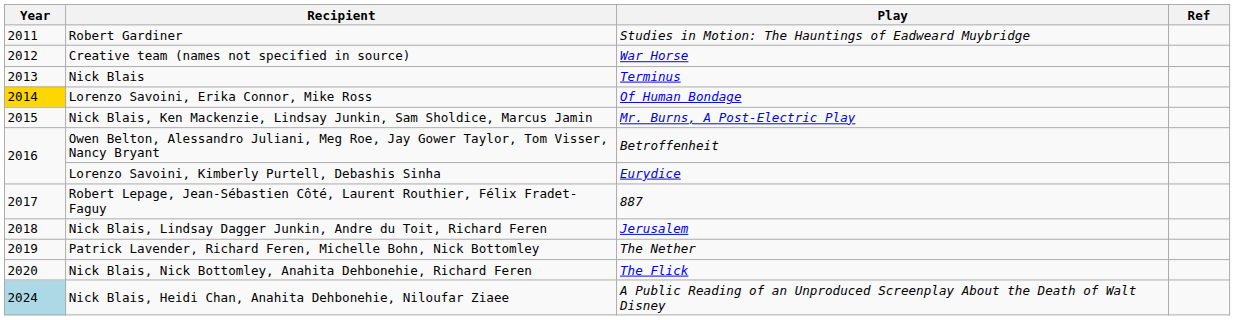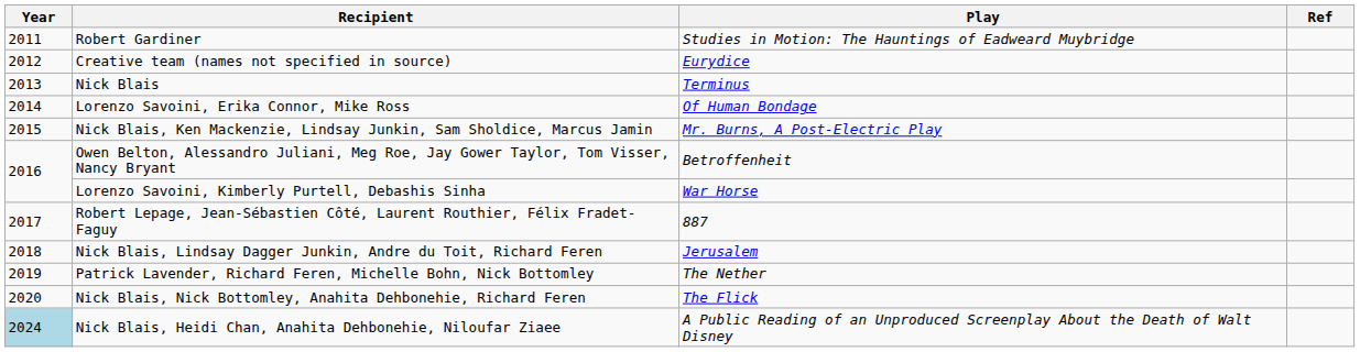Creative team (names not specified in source) | Play: War Horse -> Eurydice
Lorenzo Savoini, Erika Connor, Mike Ross | Year: gold background -> no background
Lorenzo Savoini, Kimberly Purtell, Debashis Sinha | Play: Eurydice -> War Horse
